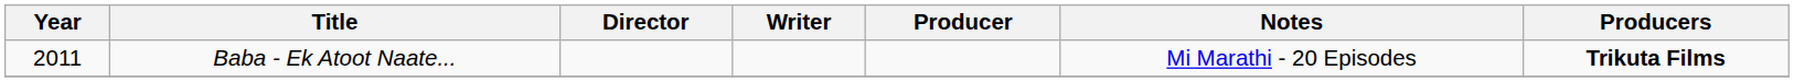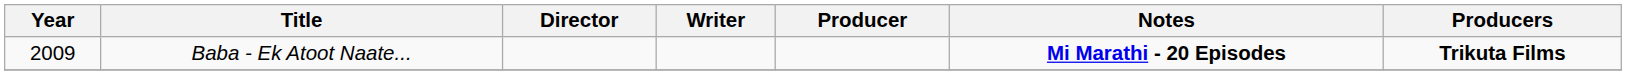Baba - Ek Atoot Naate... | Year: 2011 -> 2009
Baba - Ek Atoot Naate... | Notes: normal -> bold
